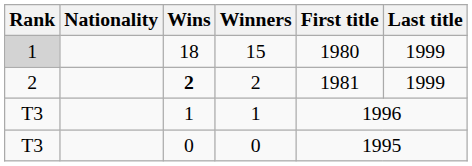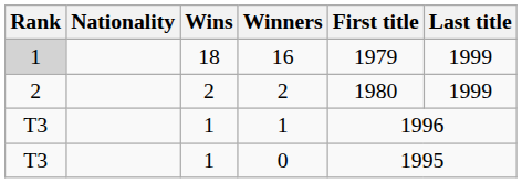row 2 | Winners: 15 -> 16
row 2 | First title: 1980 -> 1979
row 3 | Wins: bold -> normal
row 3 | First title: 1981 -> 1980
row 5 | Wins: 0 -> 1
